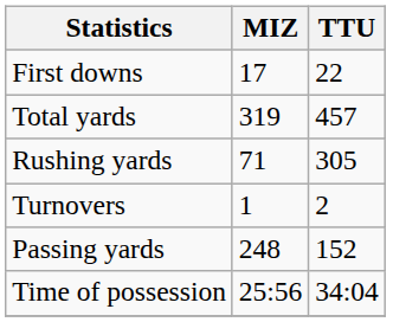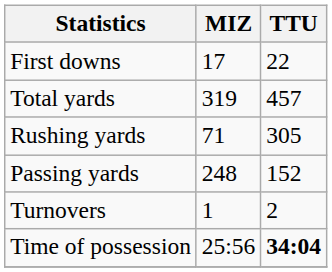rows swapped: Passing yards <-> Turnovers
Time of possession | TTU: normal -> bold
